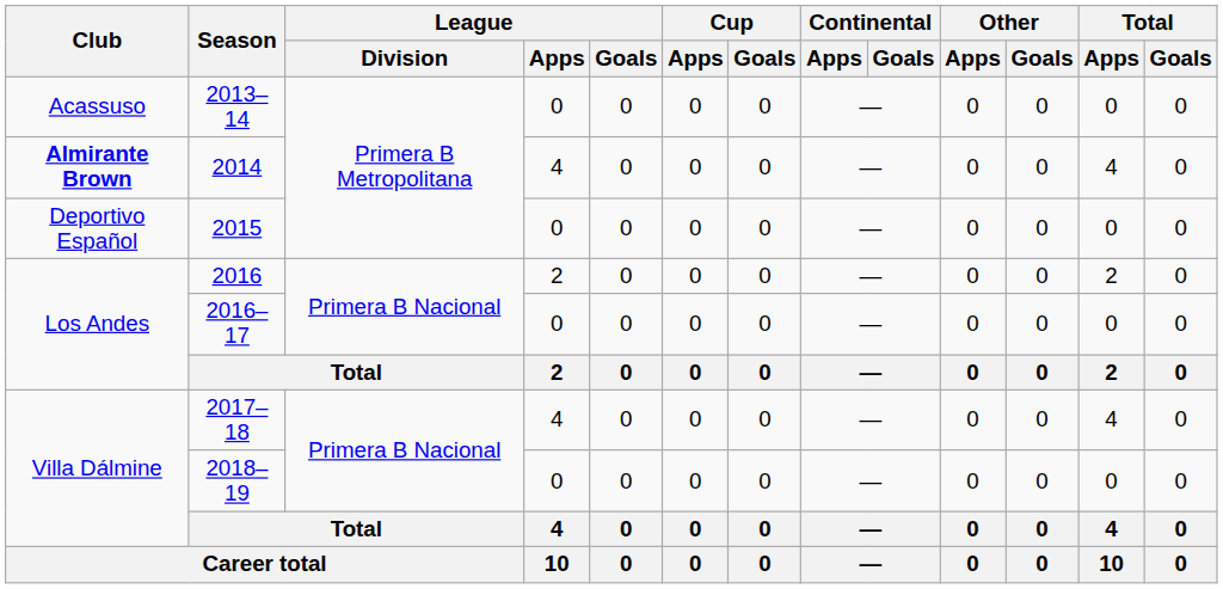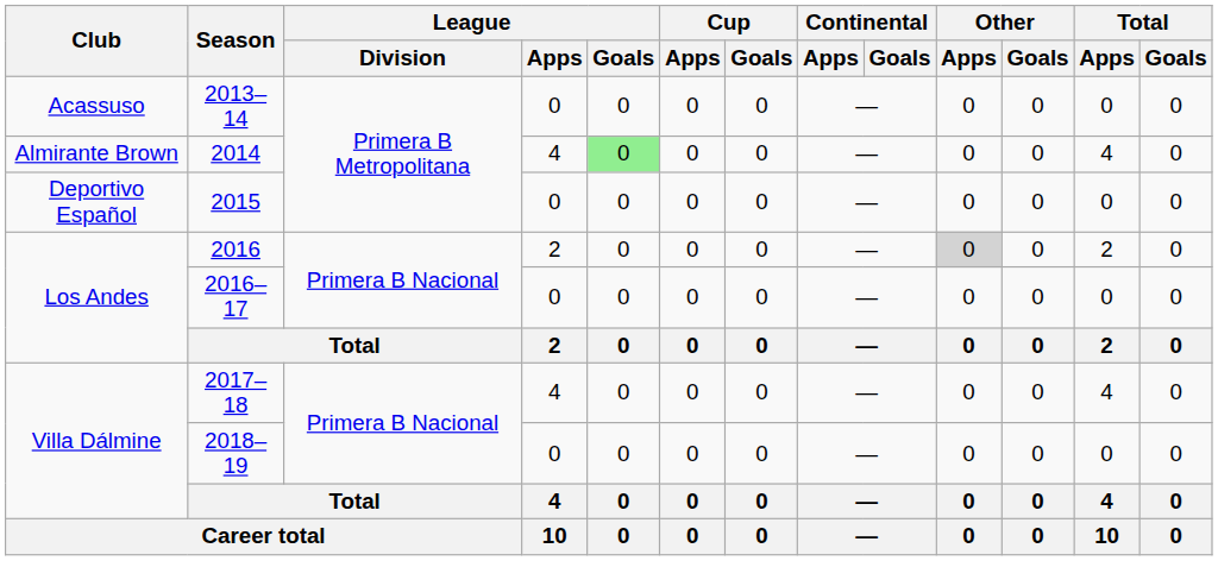2014 | Club: bold -> normal
2014 | League / Goals: no background -> lightgreen background
2016 | Other / Apps: no background -> lightgrey background
